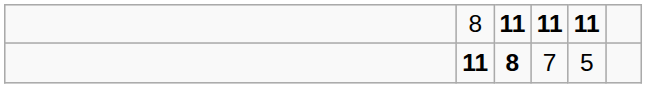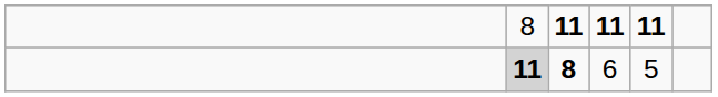row 2 | column 2: no background -> lightgrey background
row 2 | column 4: 7 -> 6
